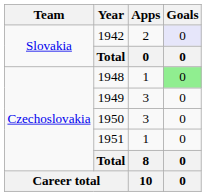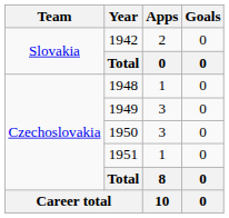1942 | Goals: lavender background -> no background
1948 | Goals: lightgreen background -> no background
